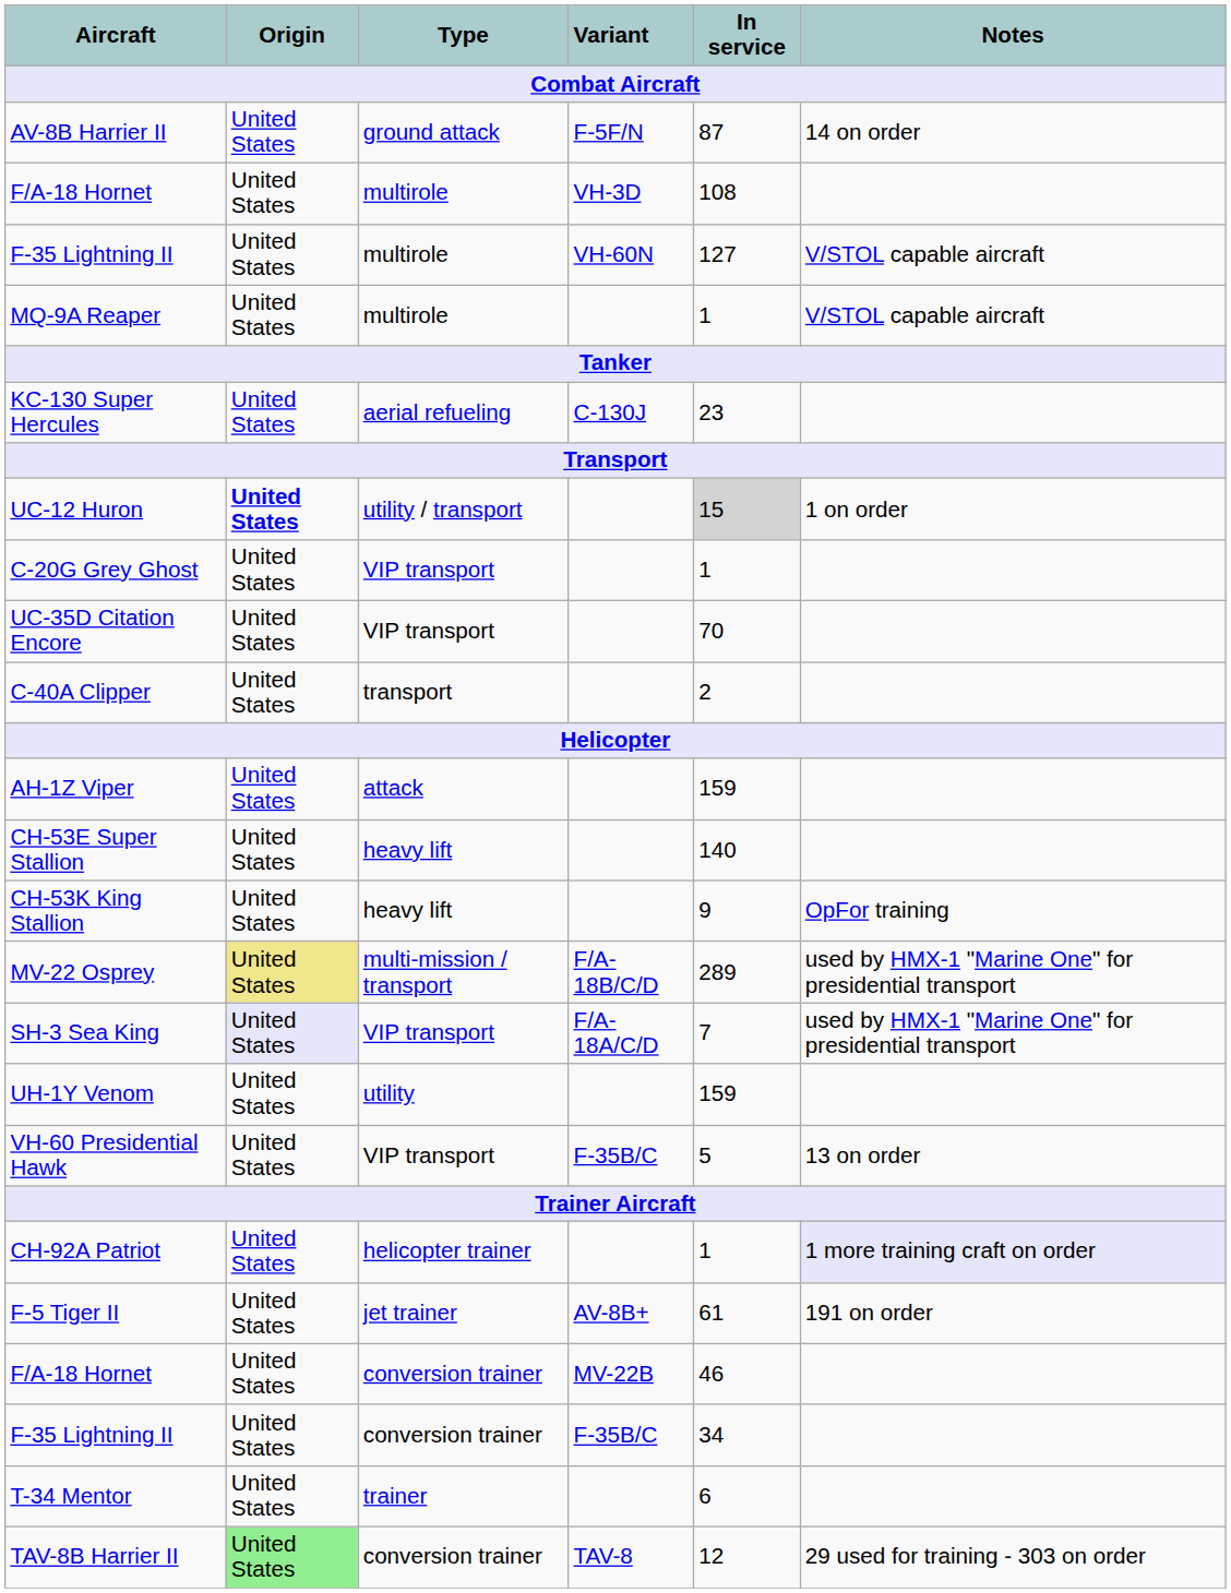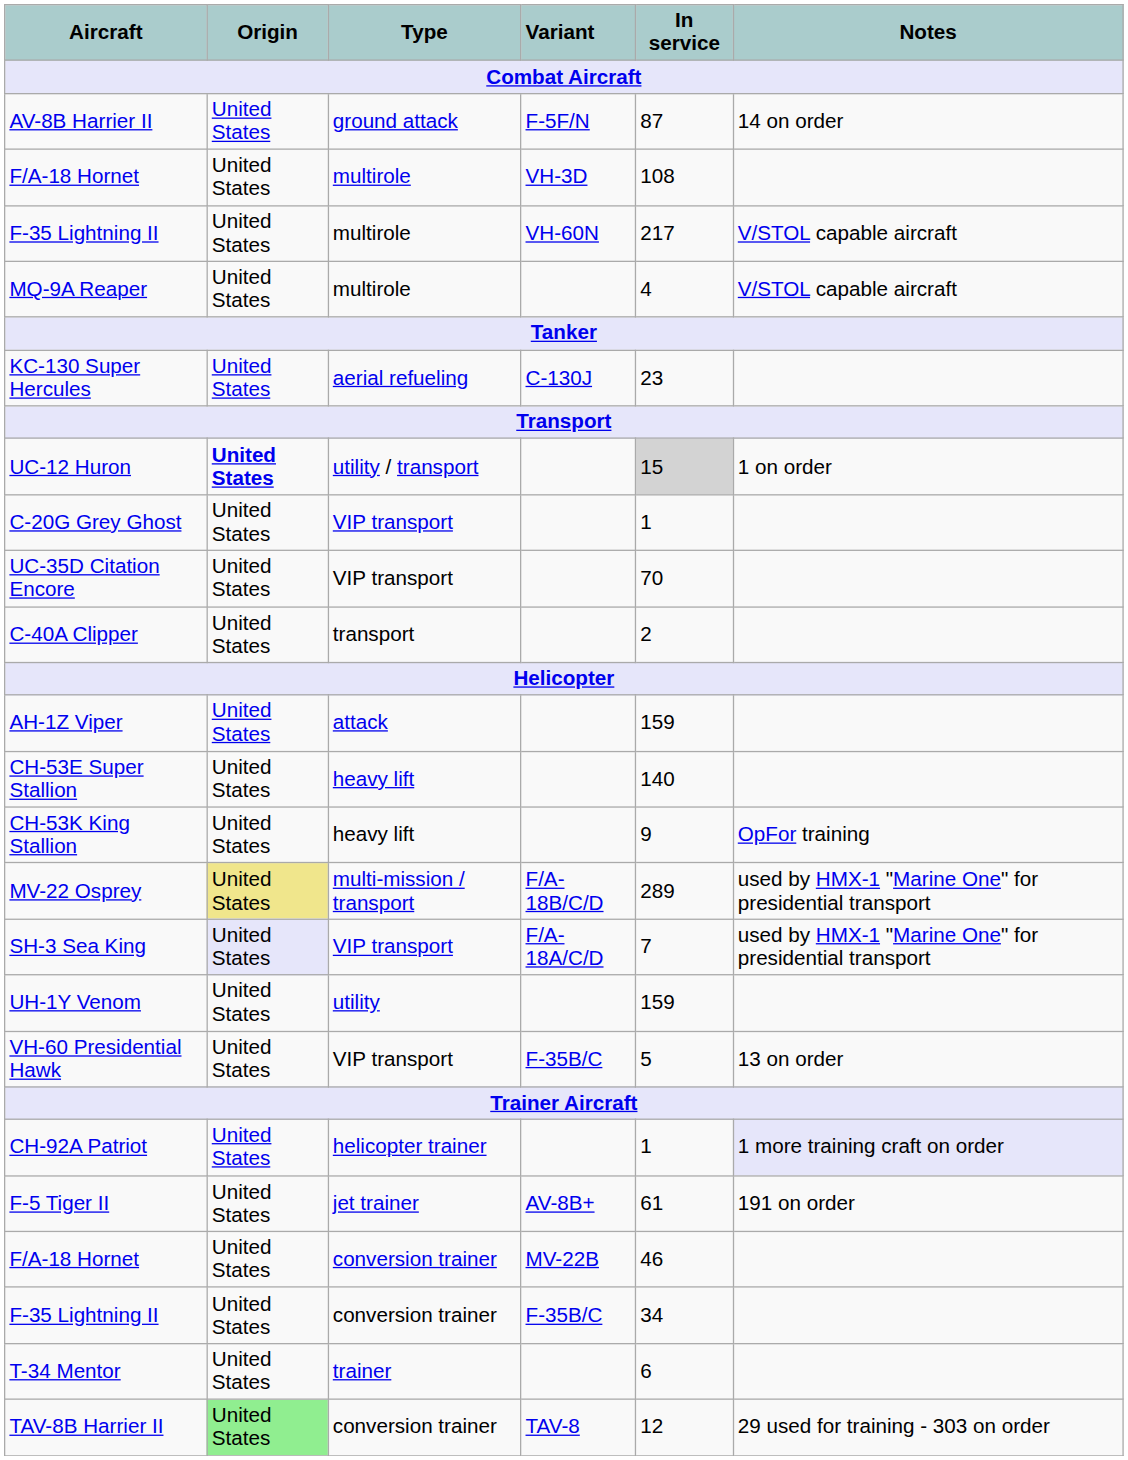F-35 Lightning II / multirole | In service: 127 -> 217
MQ-9A Reaper | In service: 1 -> 4
